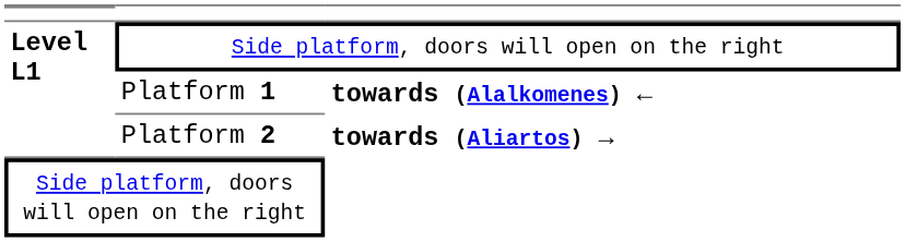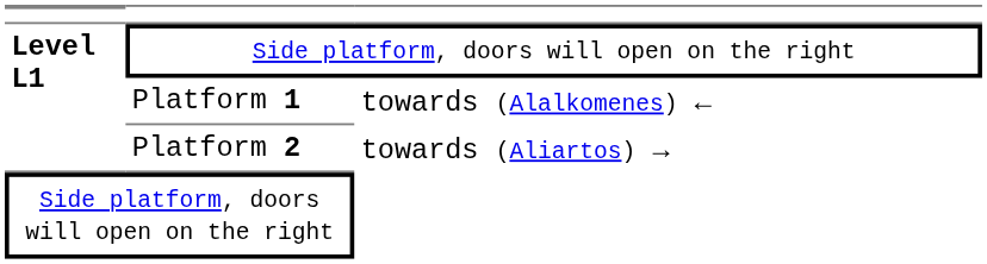towards (Alalkomenes) ← | column 3: bold -> normal
towards (Aliartos) → | column 3: bold -> normal
